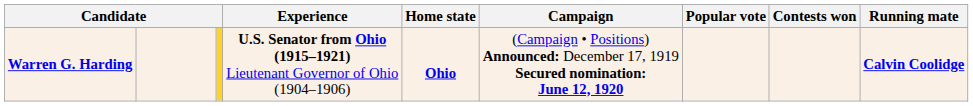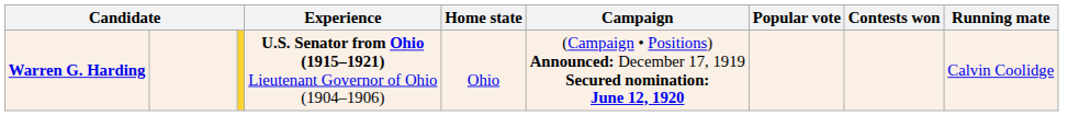Warren G. Harding | Home state: bold -> normal
Warren G. Harding | Running mate: bold -> normal
